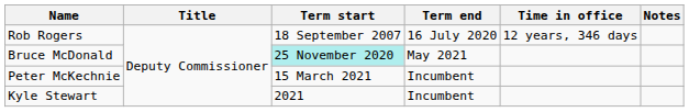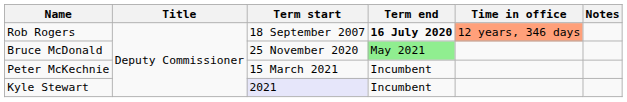Rob Rogers | Term end: normal -> bold
Rob Rogers | Time in office: no background -> lightsalmon background
Bruce McDonald | Term start: paleturquoise background -> no background
Bruce McDonald | Term end: no background -> lightgreen background
Kyle Stewart | Term start: no background -> lavender background
